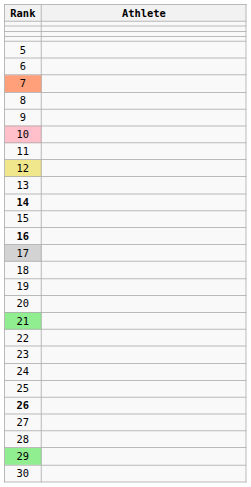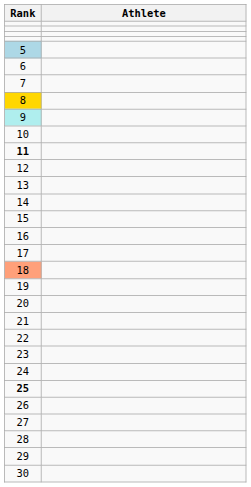row 6 | Rank: no background -> lightblue background
row 8 | Rank: lightsalmon background -> no background
row 9 | Rank: no background -> gold background
row 10 | Rank: no background -> paleturquoise background
row 11 | Rank: pink background -> no background
row 12 | Rank: normal -> bold
row 13 | Rank: khaki background -> no background
row 15 | Rank: bold -> normal
row 17 | Rank: bold -> normal
row 18 | Rank: lightgrey background -> no background
row 19 | Rank: no background -> lightsalmon background
row 22 | Rank: lightgreen background -> no background
row 26 | Rank: normal -> bold
row 27 | Rank: bold -> normal
row 30 | Rank: lightgreen background -> no background
